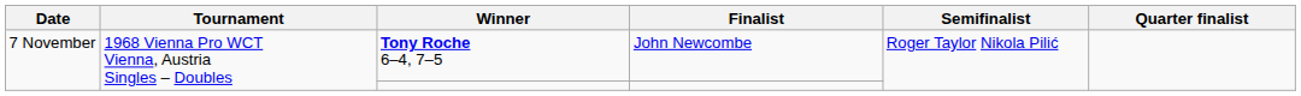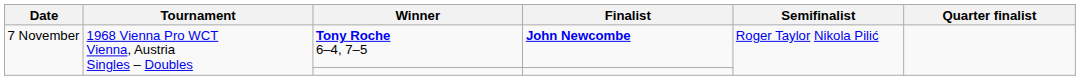Tony Roche 6–4, 7–5 | Finalist: normal -> bold
